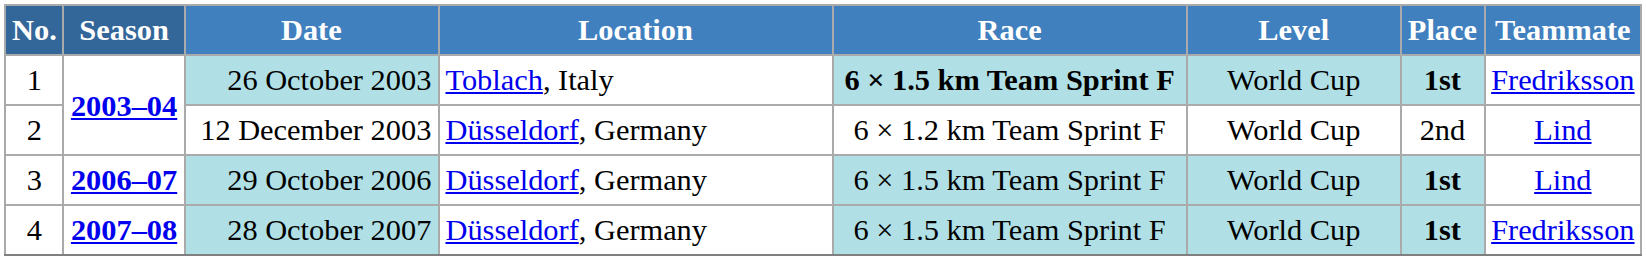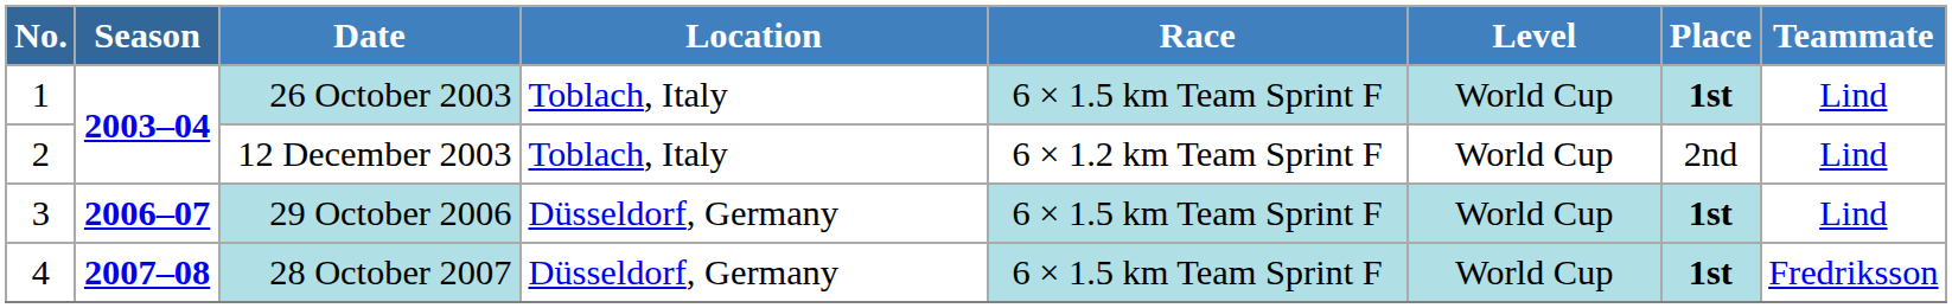26 October 2003 | Race: bold -> normal
26 October 2003 | Teammate: Fredriksson -> Lind
12 December 2003 | Location: Düsseldorf, Germany -> Toblach, Italy
